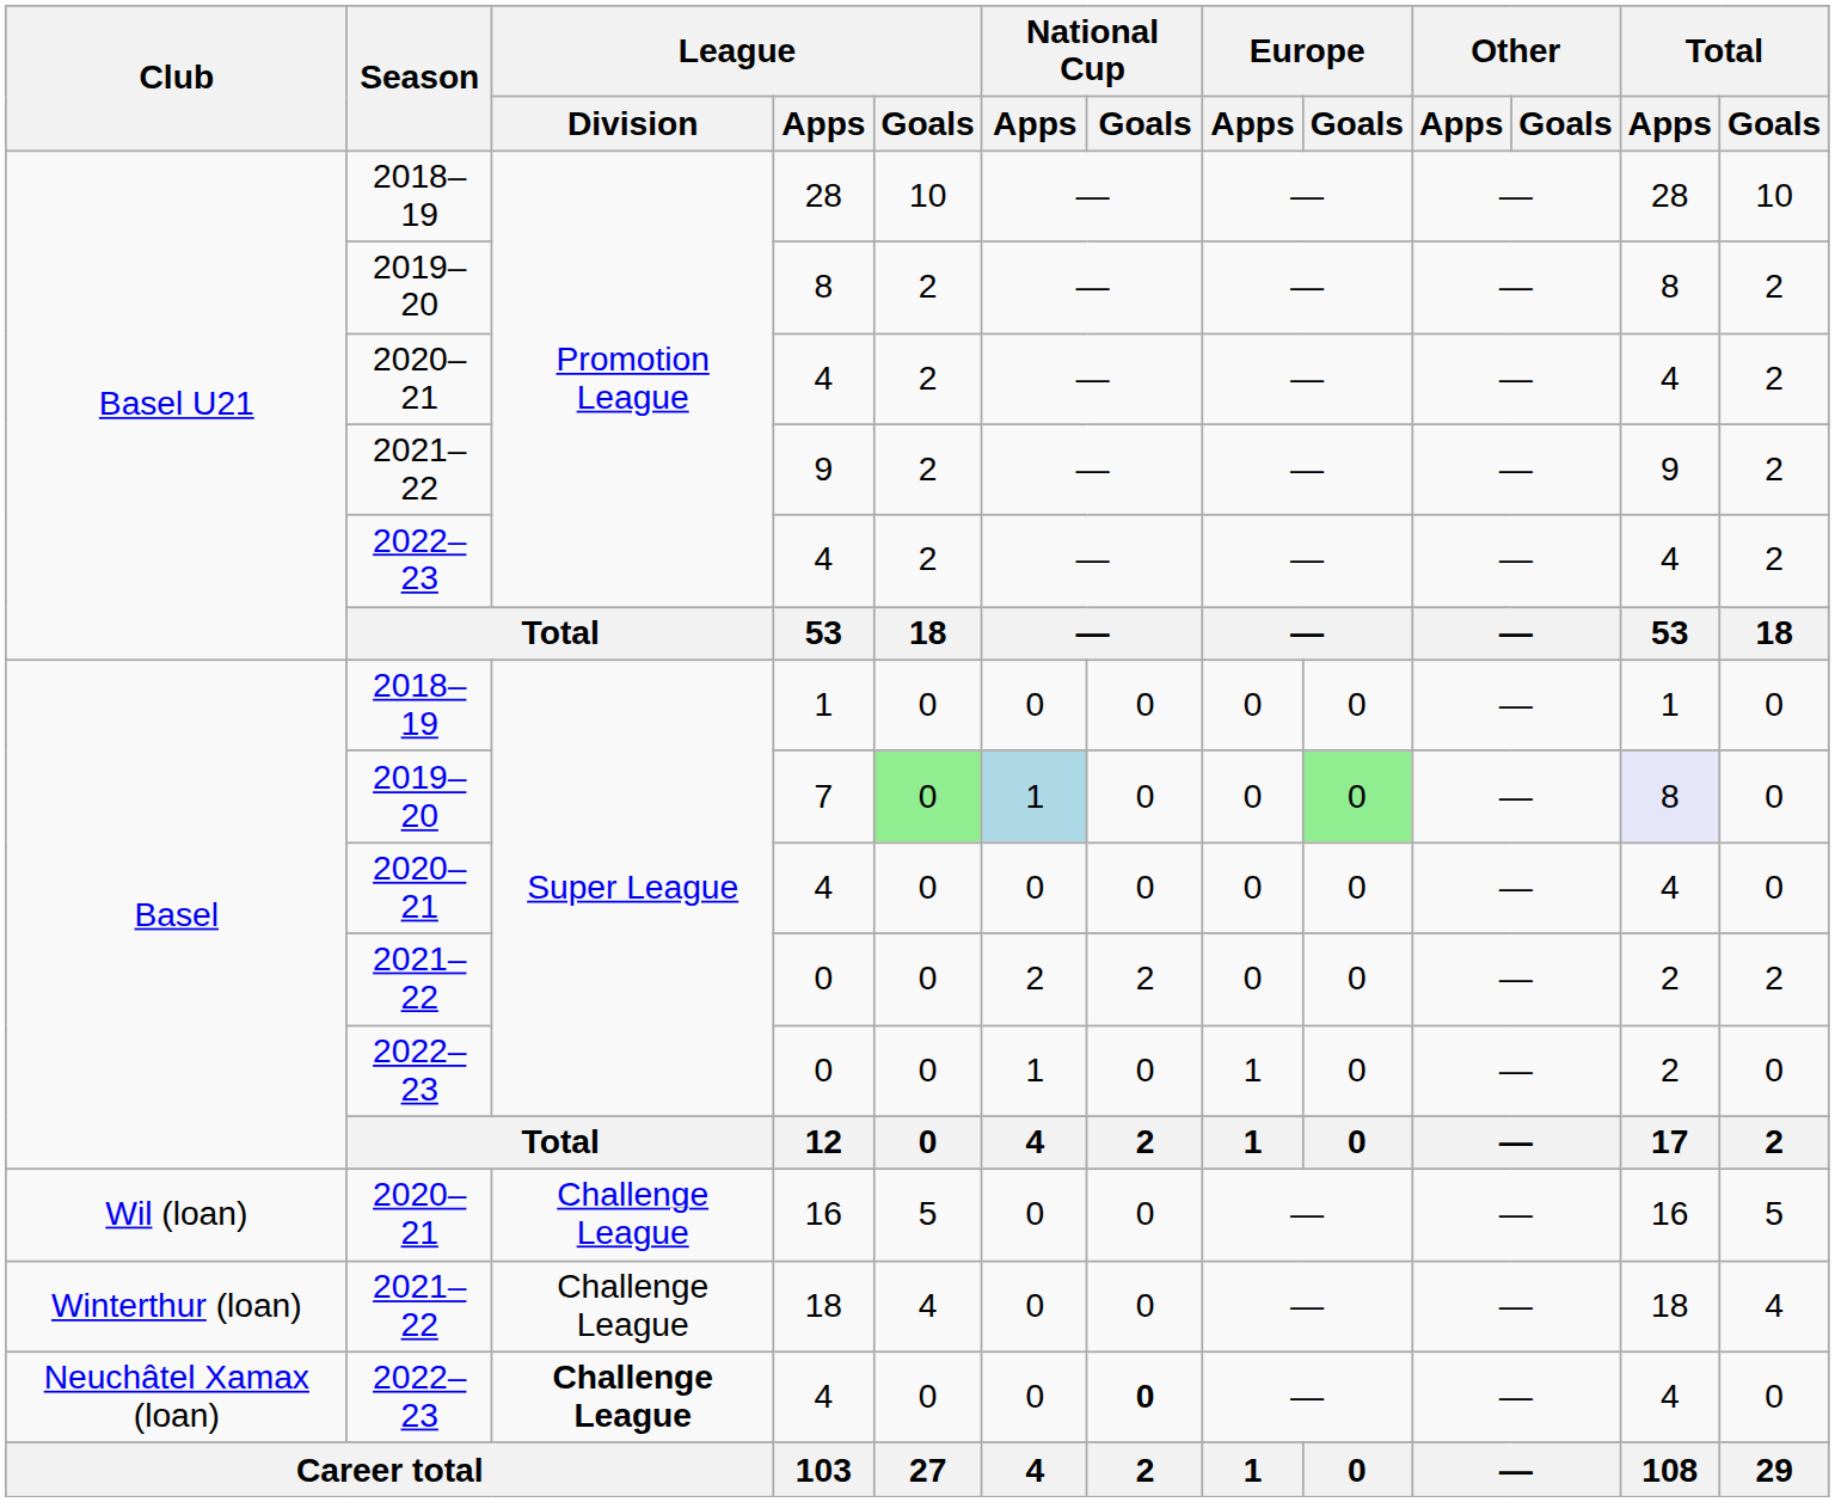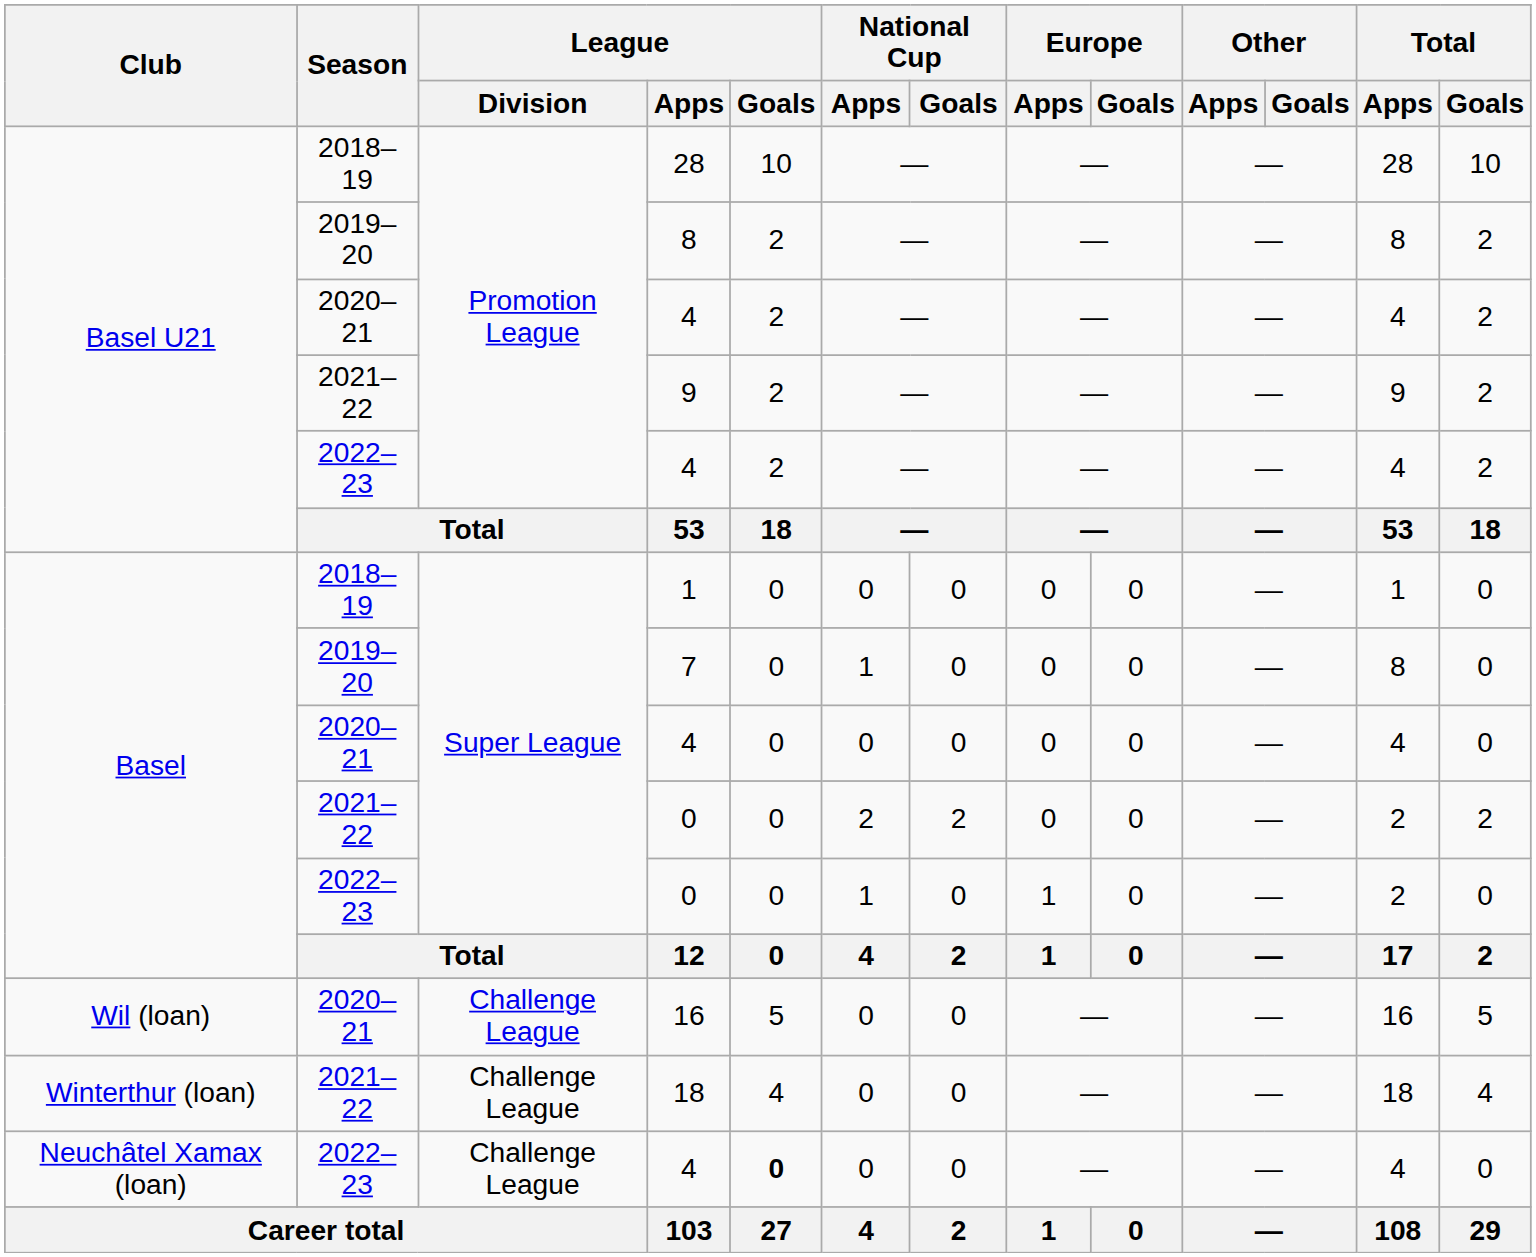7 | League / Goals: lightgreen background -> no background
7 | National Cup / Apps: lightblue background -> no background
7 | Europe / Goals: lightgreen background -> no background
7 | Total / Apps: lavender background -> no background
Neuchâtel Xamax (loan) / 4 | League / Division: bold -> normal
Neuchâtel Xamax (loan) / 4 | League / Goals: normal -> bold
Neuchâtel Xamax (loan) / 4 | National Cup / Goals: bold -> normal
